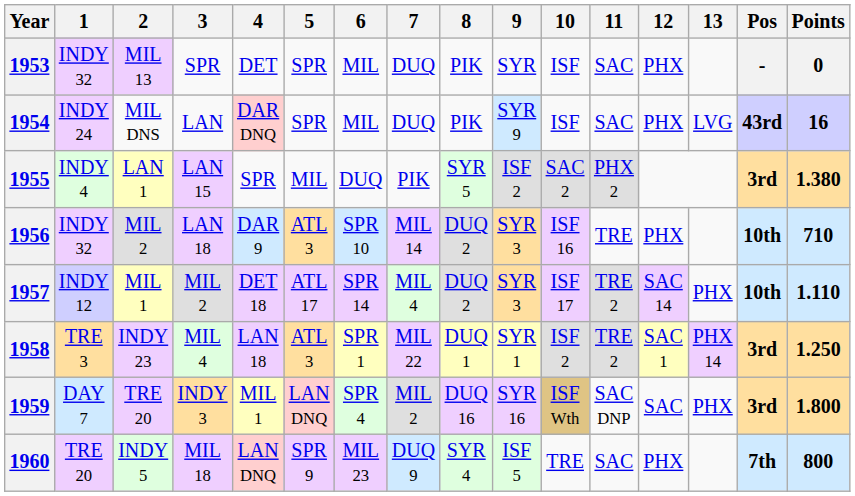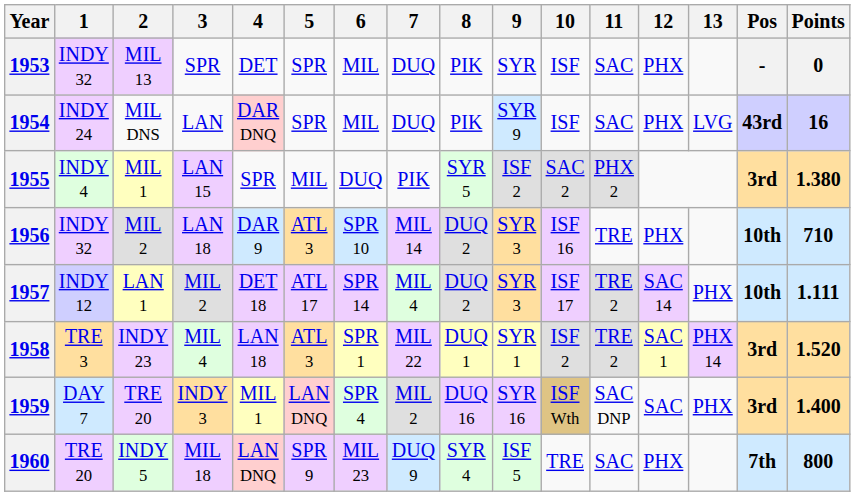1955 | 2: LAN 1 -> MIL 1
1957 | 2: MIL 1 -> LAN 1
1957 | Points: 1.110 -> 1.111
1958 | Points: 1.250 -> 1.520
1959 | Points: 1.800 -> 1.400
